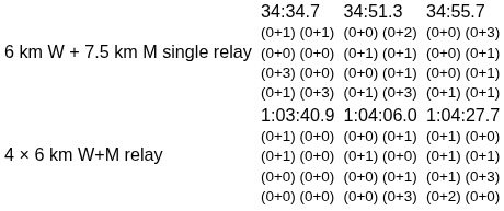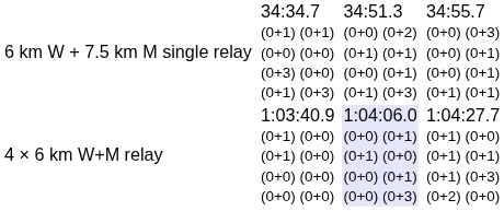4 × 6 km W+M relay | column 3: no background -> lavender background
